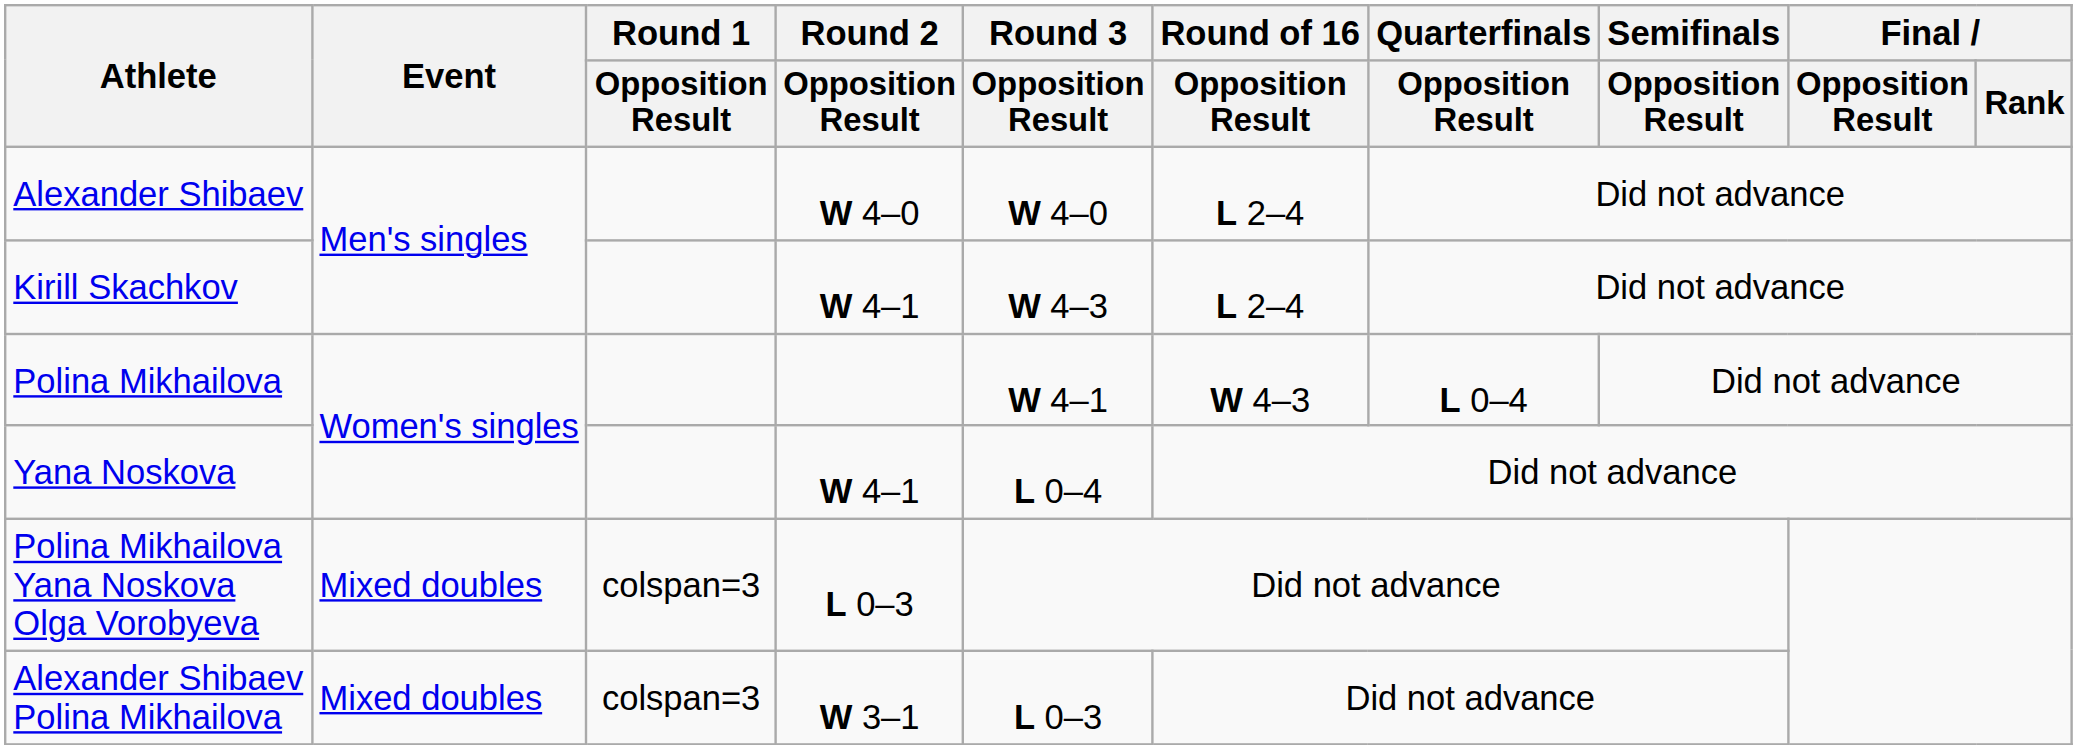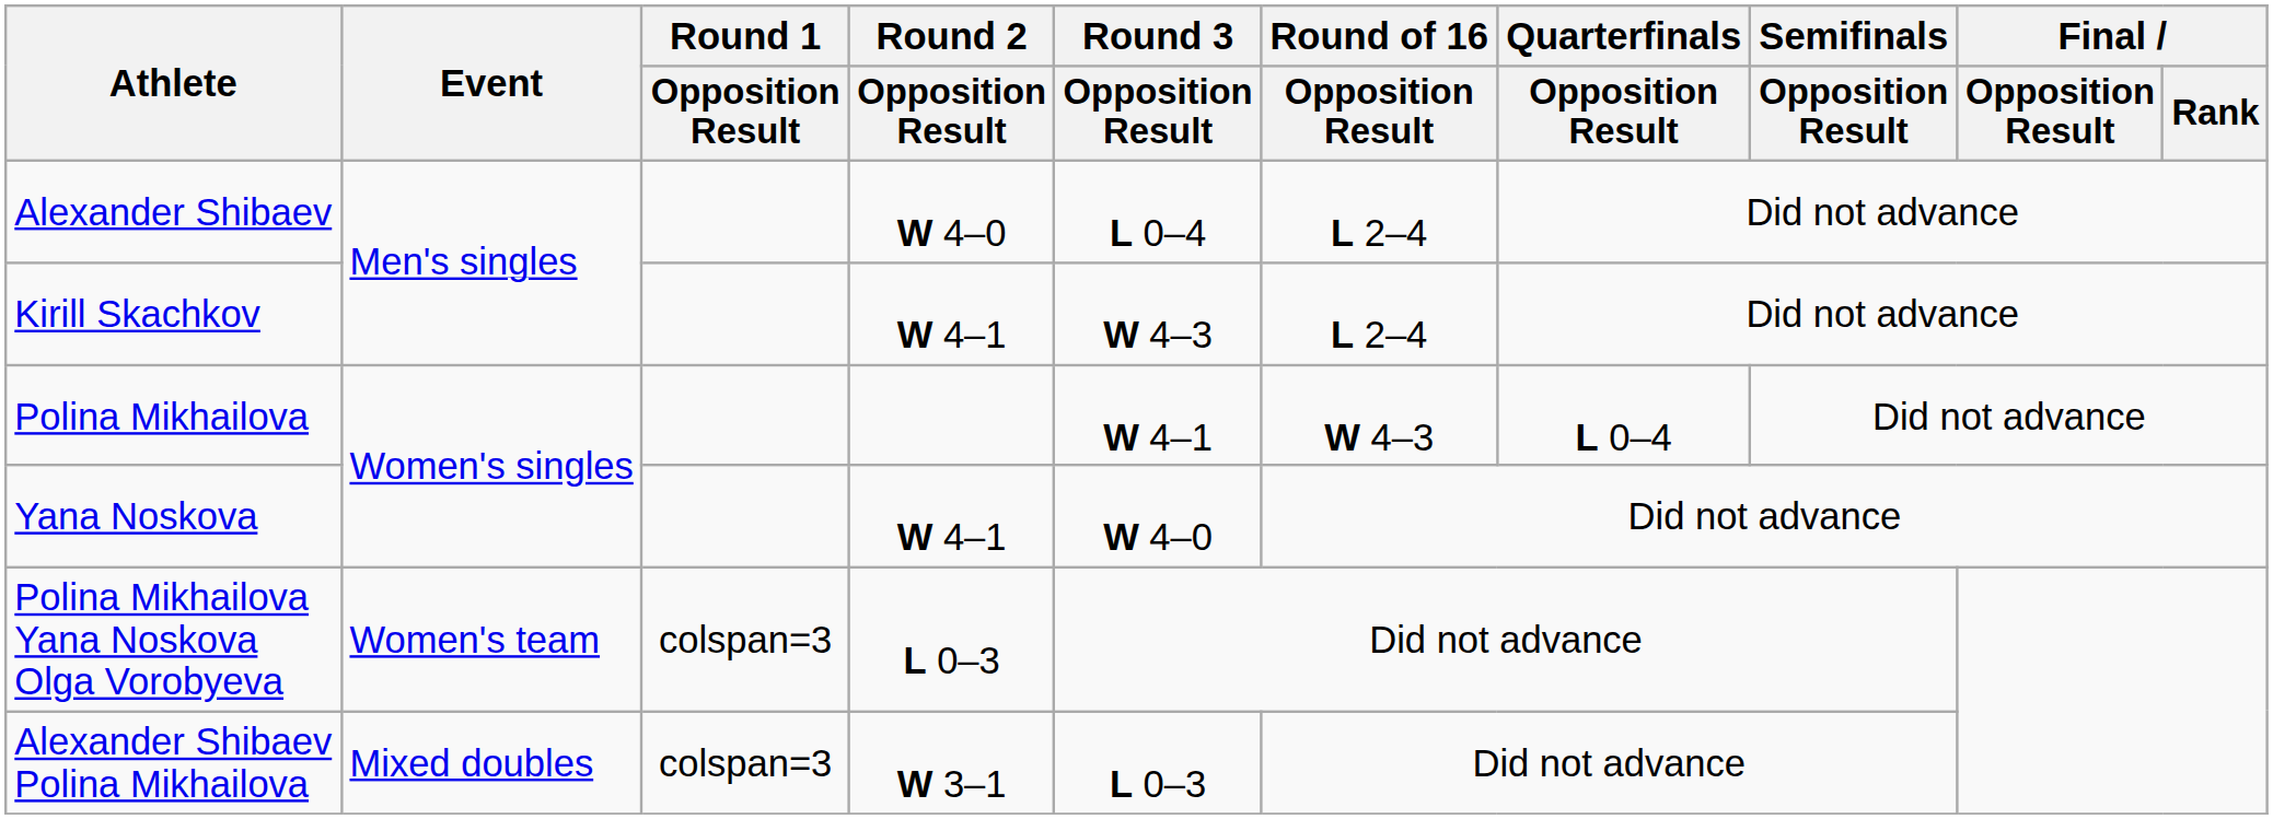Alexander Shibaev | Round 3 / Opposition Result: W 4–0 -> L 0–4
Yana Noskova | Round 3 / Opposition Result: L 0–4 -> W 4–0
Polina Mikhailova Yana Noskova Olga Vorobyeva | Event: Mixed doubles -> Women's team
